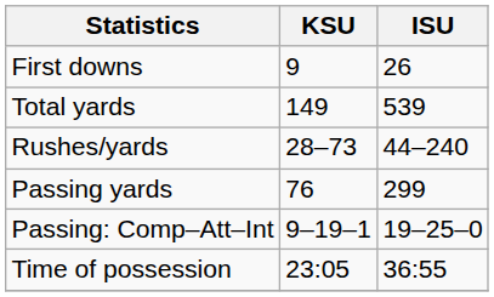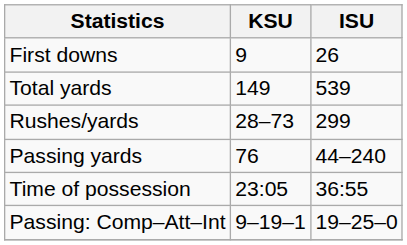Rushes/yards | ISU: 44–240 -> 299
Passing yards | ISU: 299 -> 44–240
rows swapped: Passing: Comp–Att–Int <-> Time of possession
